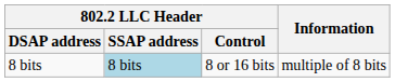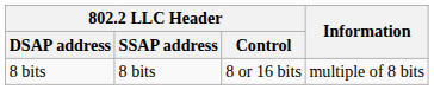row 3 | 802.2 LLC Header / SSAP address: lightblue background -> no background
